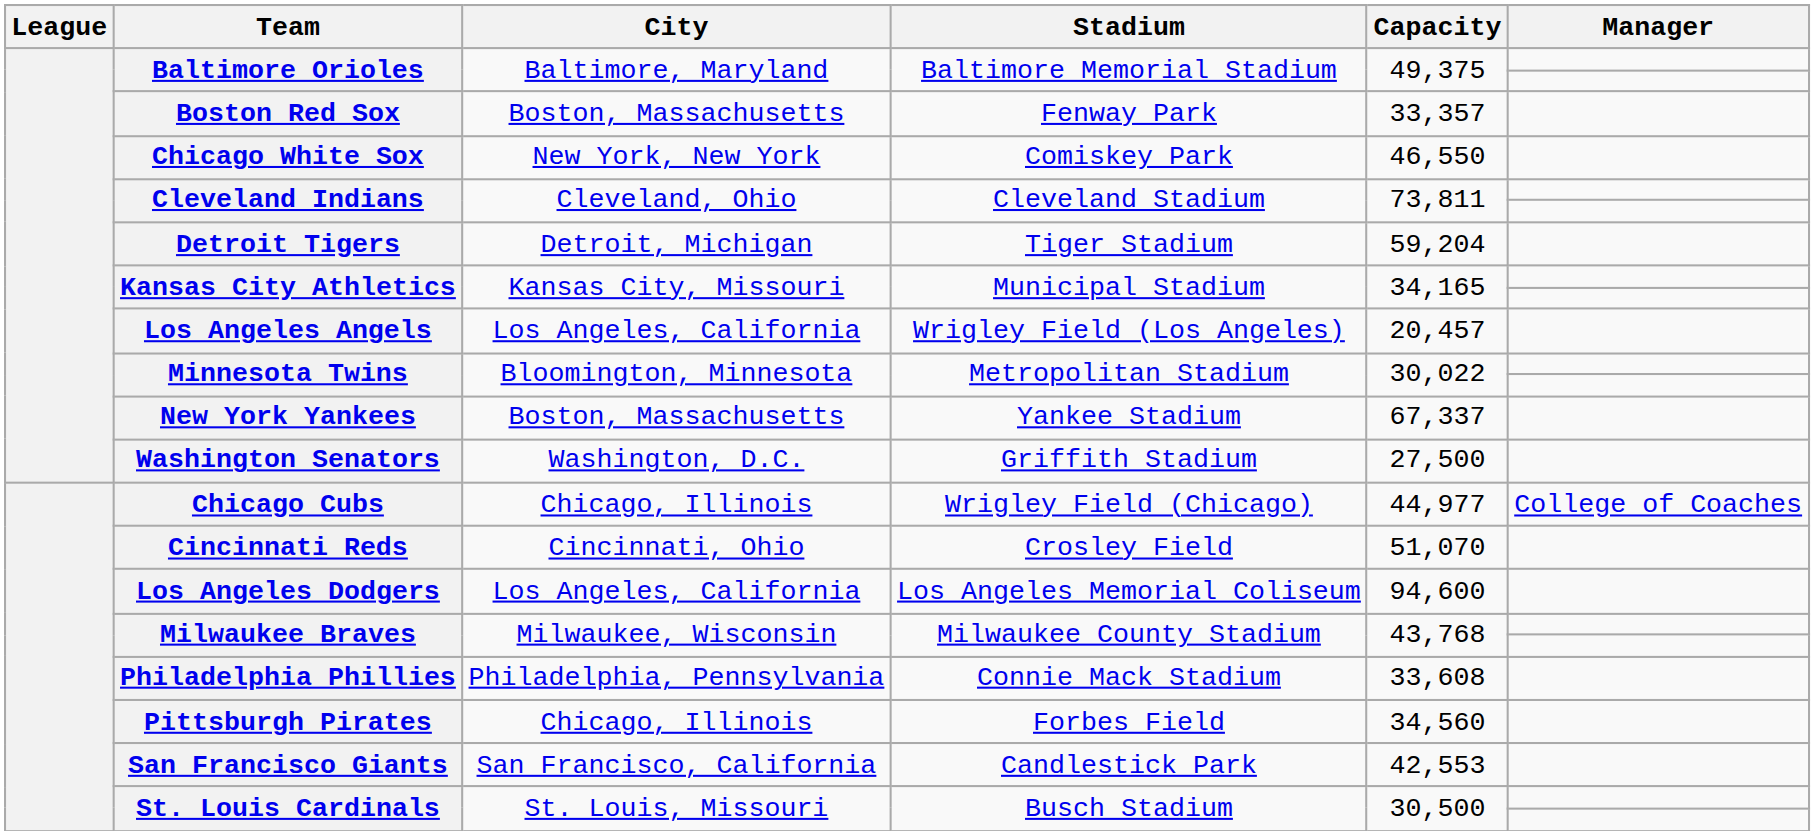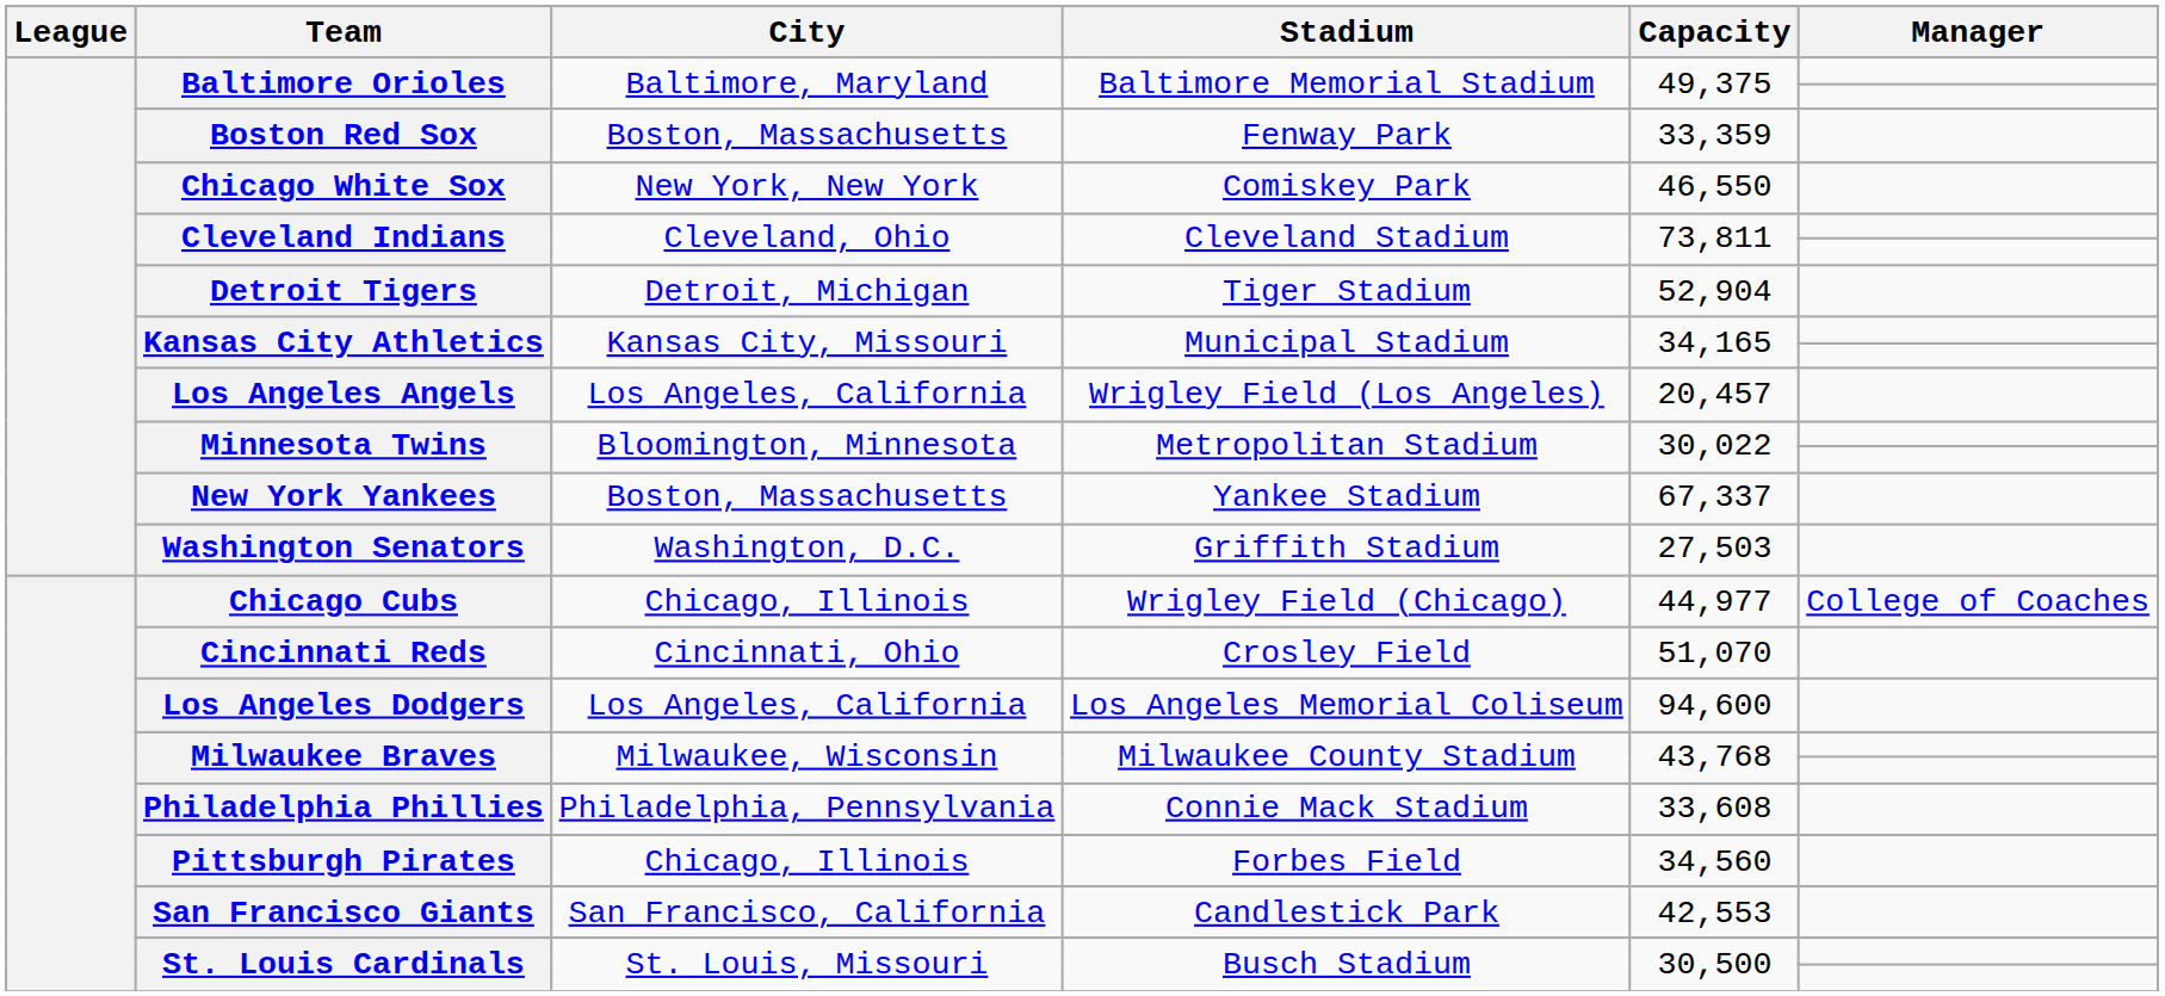Boston Red Sox | Capacity: 33,357 -> 33,359
Detroit Tigers | Capacity: 59,204 -> 52,904
Washington Senators | Capacity: 27,500 -> 27,503
